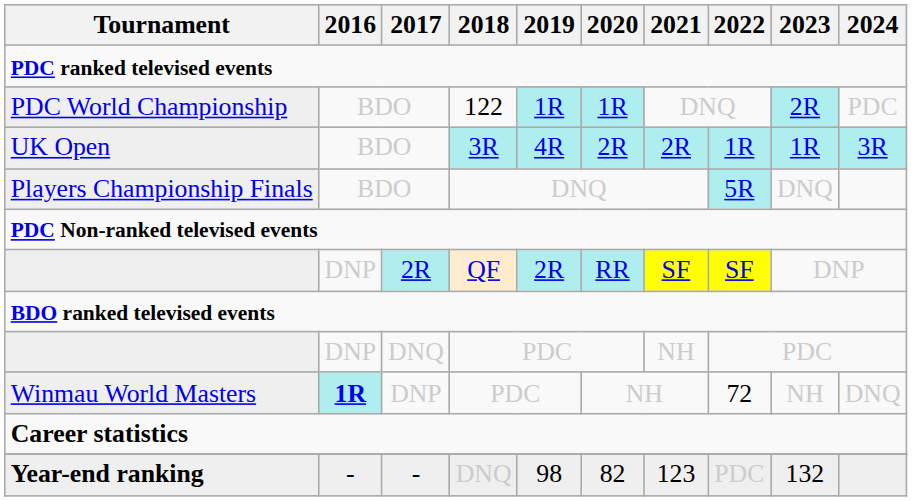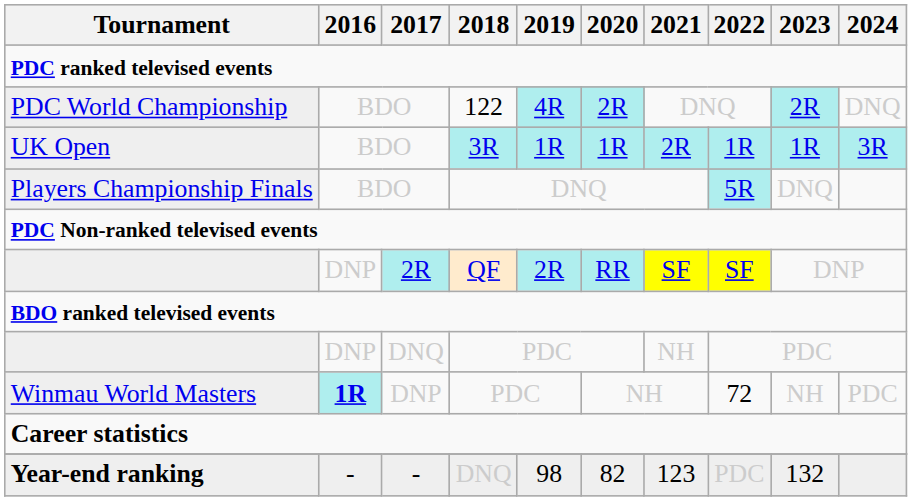PDC World Championship | 2019: 1R -> 4R
PDC World Championship | 2020: 1R -> 2R
PDC World Championship | 2024: PDC -> DNQ
UK Open | 2019: 4R -> 1R
UK Open | 2020: 2R -> 1R
Winmau World Masters | 2024: DNQ -> PDC
